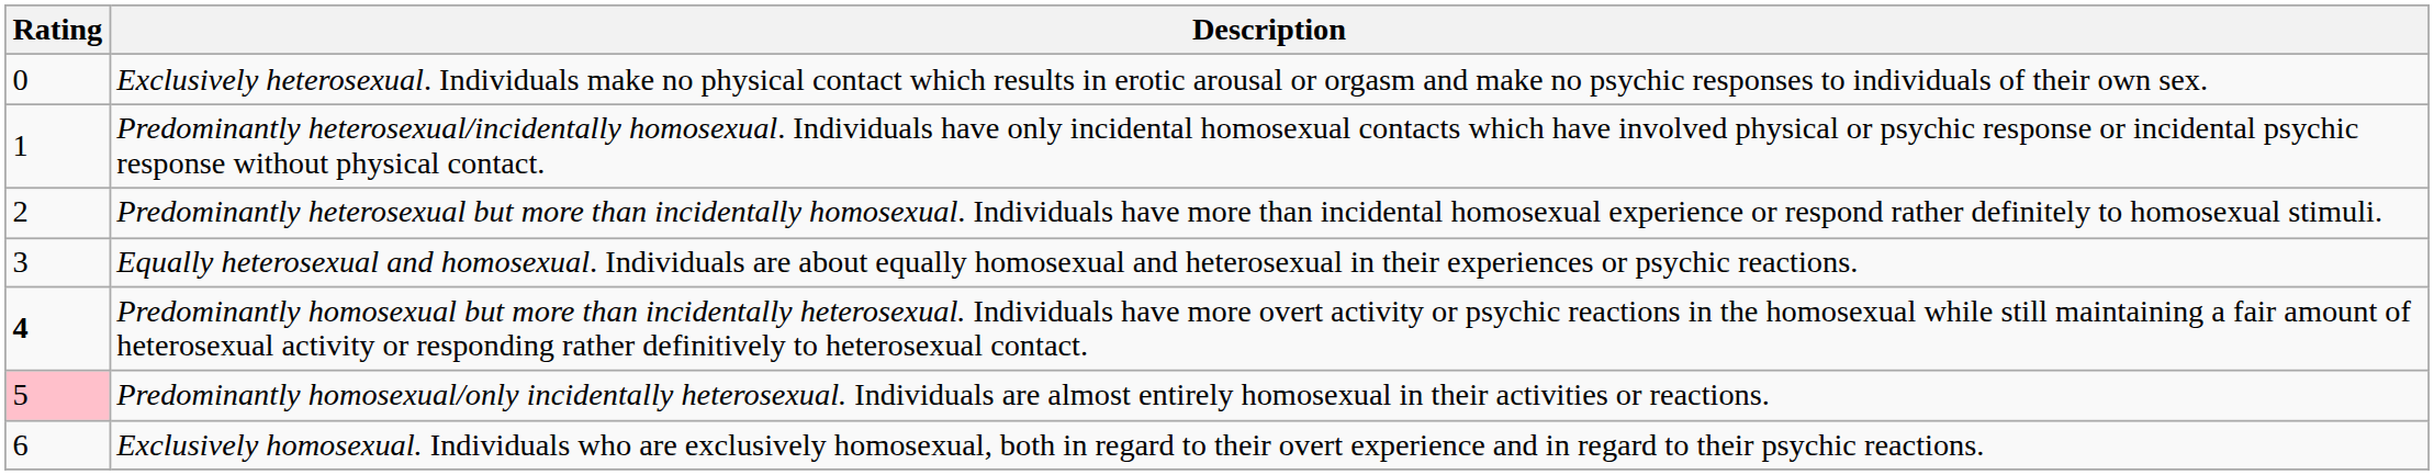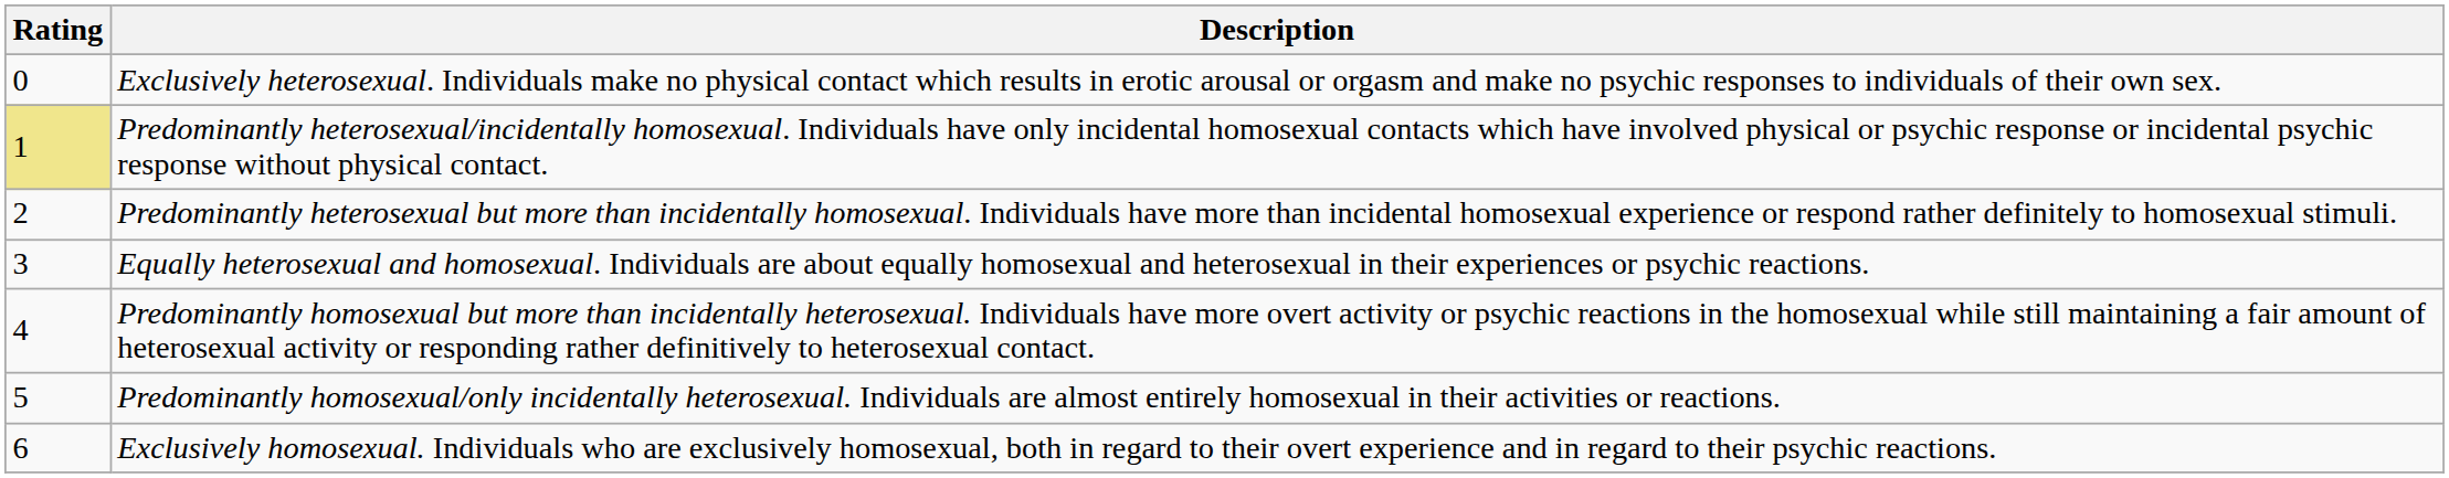row 3 | Rating: no background -> khaki background
row 6 | Rating: bold -> normal
row 7 | Rating: pink background -> no background
